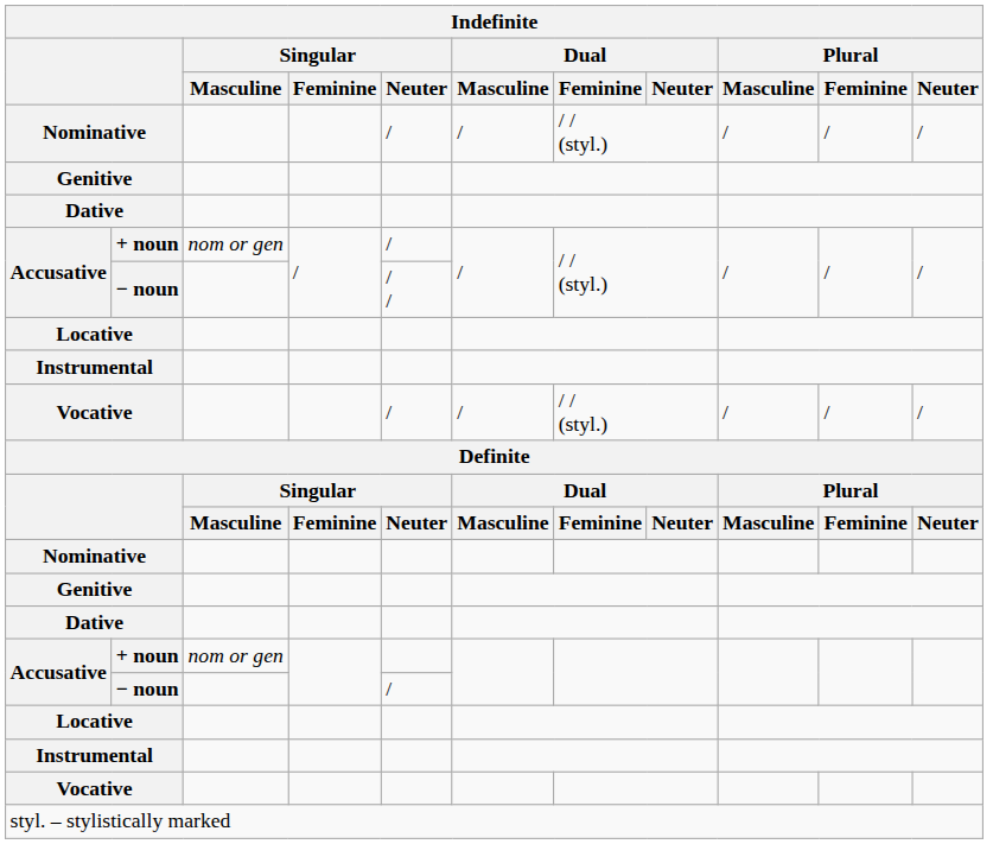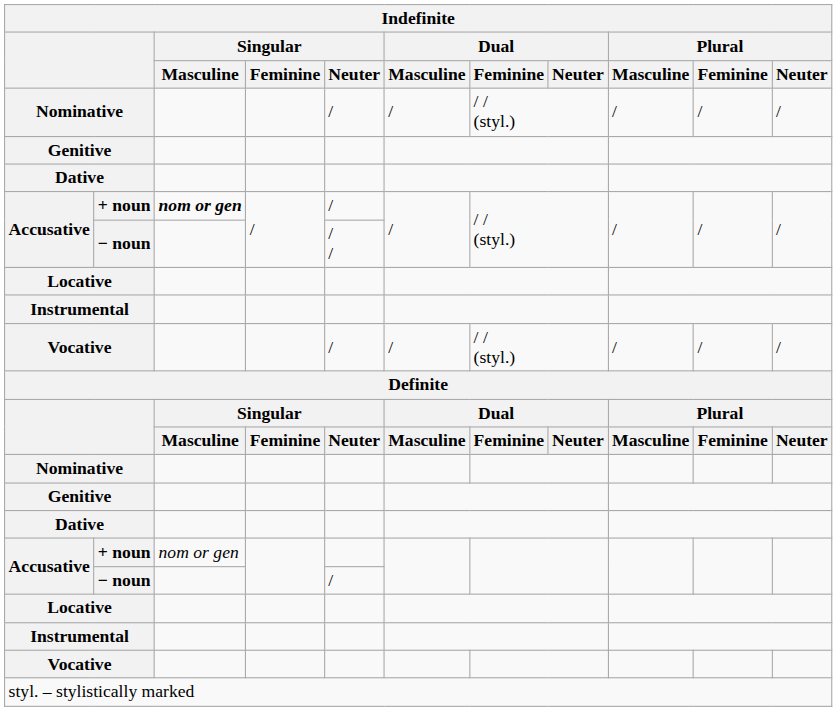+ noun / / | Singular / Masculine: normal -> bold
